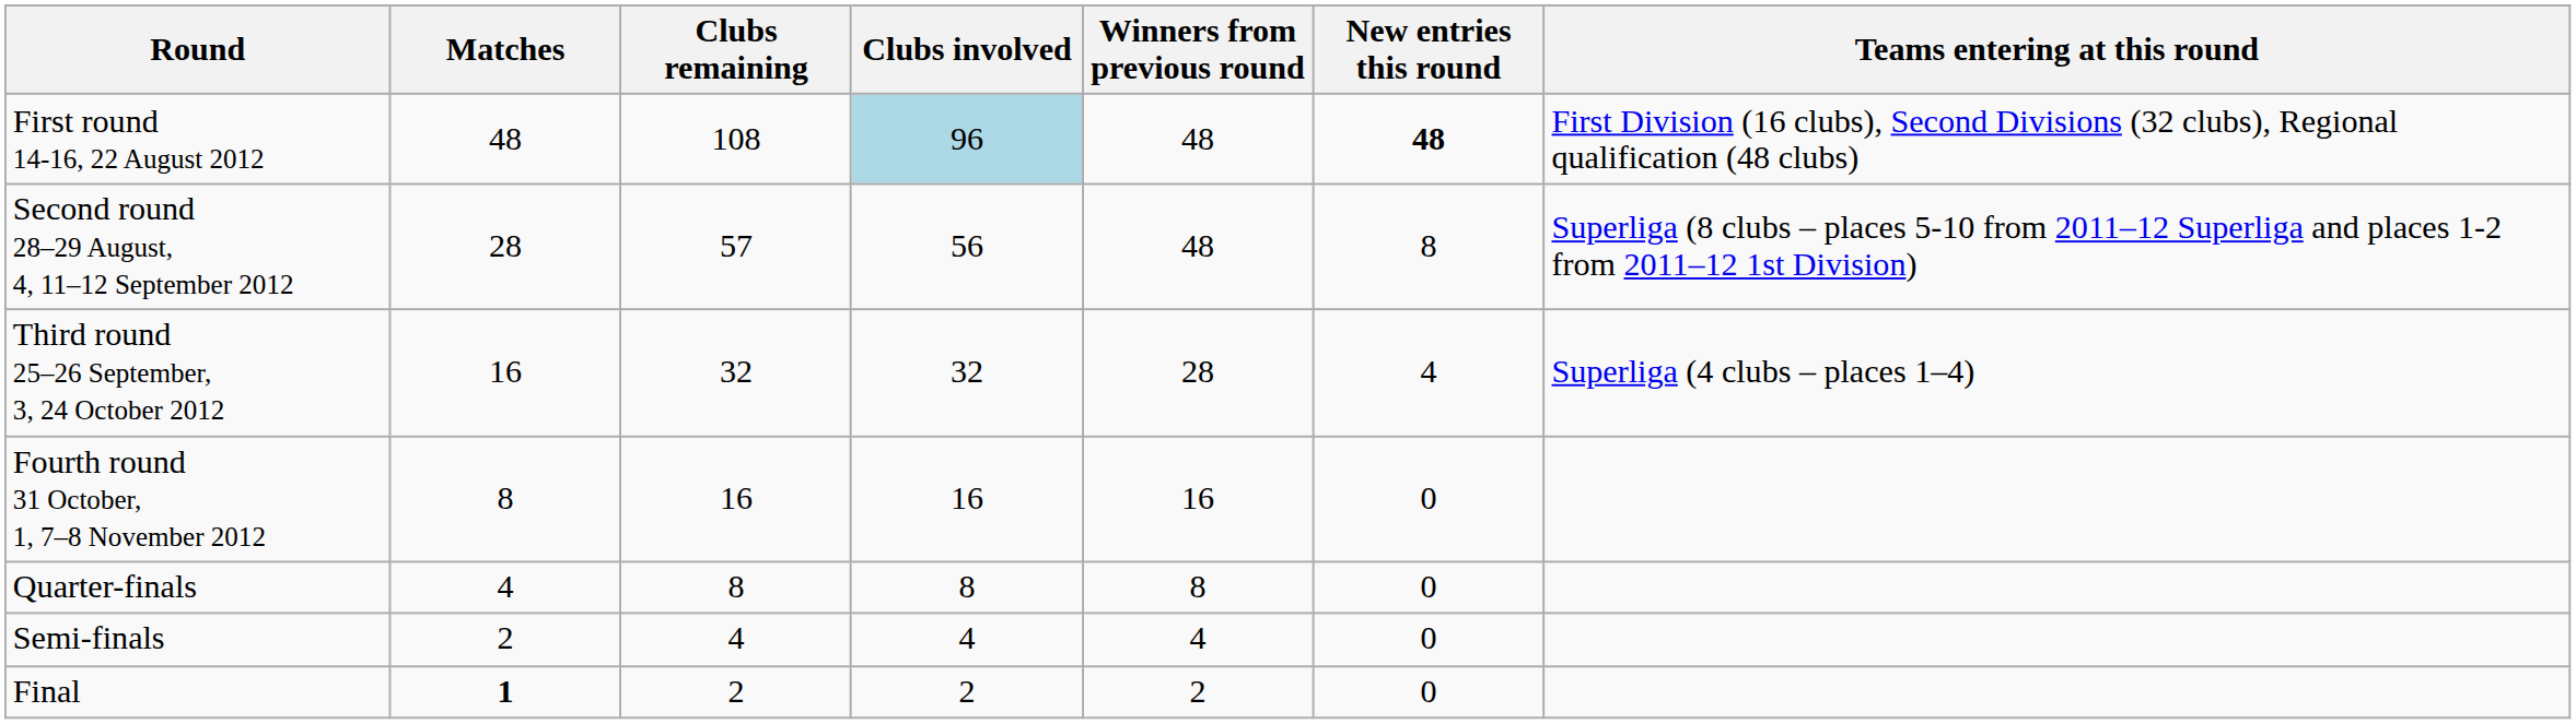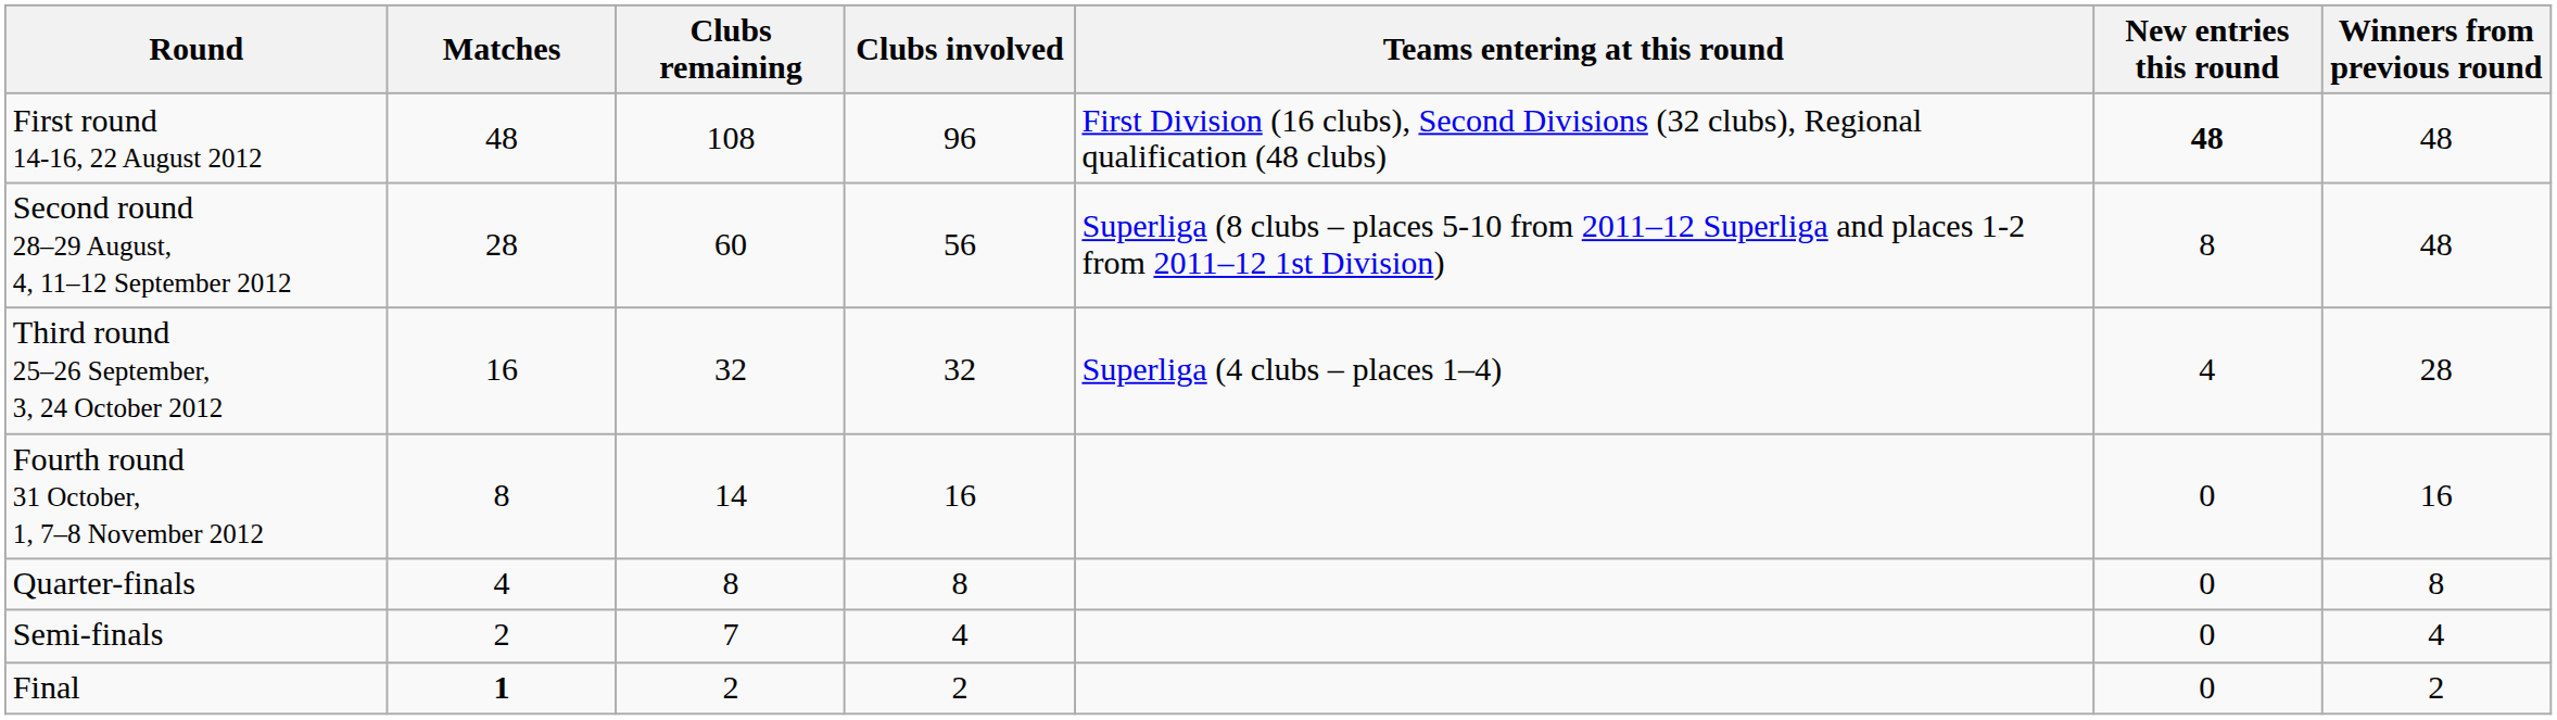columns swapped: Winners from previous round <-> Teams entering at this round
First round 14-16, 22 August 2012 | Clubs involved: lightblue background -> no background
Second round 28–29 August, 4, 11–12 September 2012 | Clubs remaining: 57 -> 60
Fourth round 31 October, 1, 7–8 November 2012 | Clubs remaining: 16 -> 14
Semi-finals | Clubs remaining: 4 -> 7
